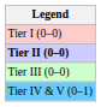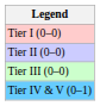row 3 | column 1: bold -> normal
